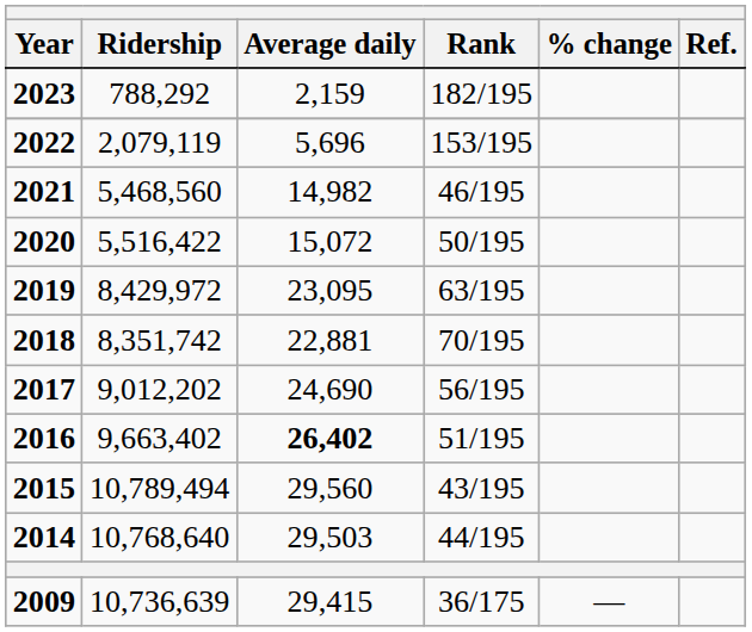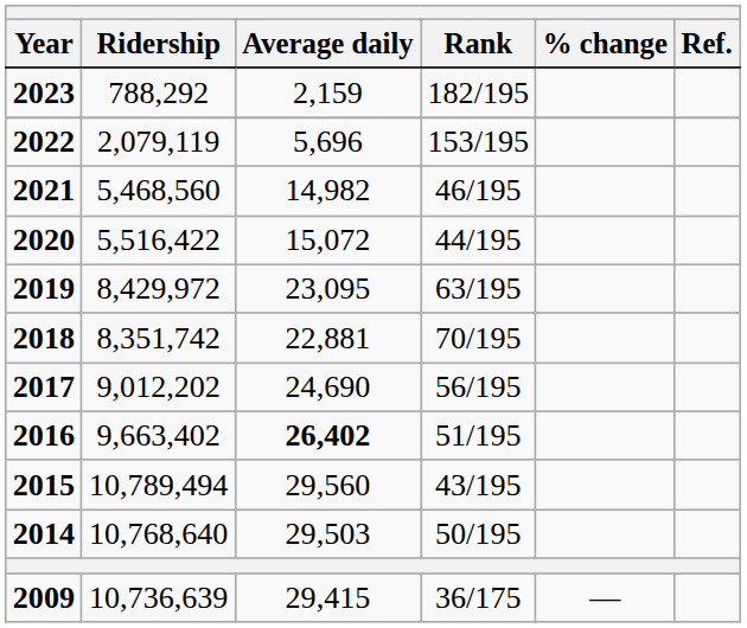2020 | Rank: 50/195 -> 44/195
2014 | Rank: 44/195 -> 50/195
